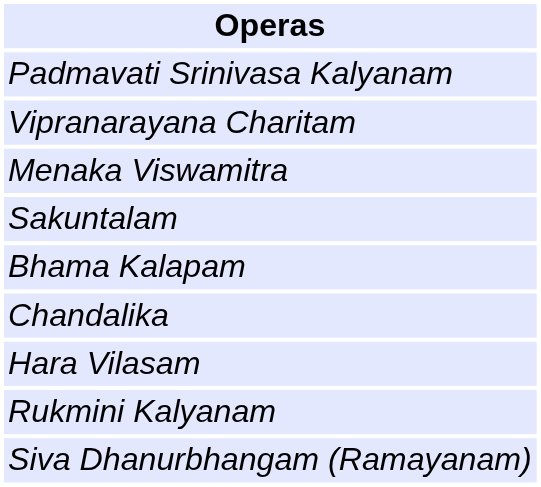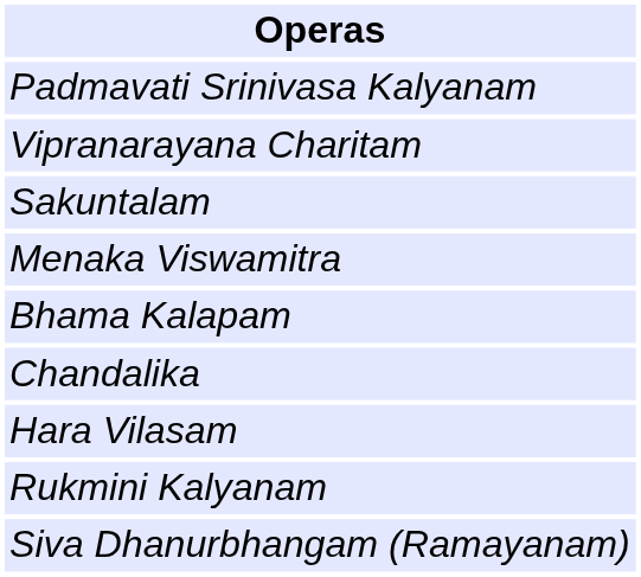row 4 | column 1: Menaka Viswamitra -> Sakuntalam
row 5 | column 1: Sakuntalam -> Menaka Viswamitra
